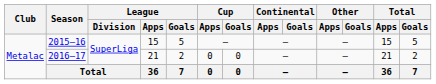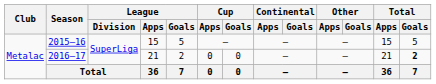2016–17 | Total / Goals: normal -> bold
